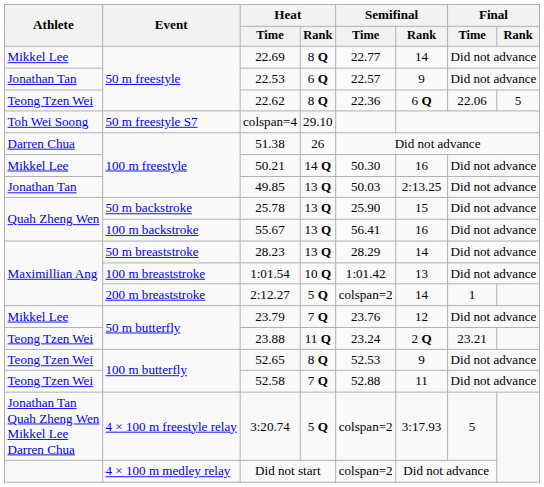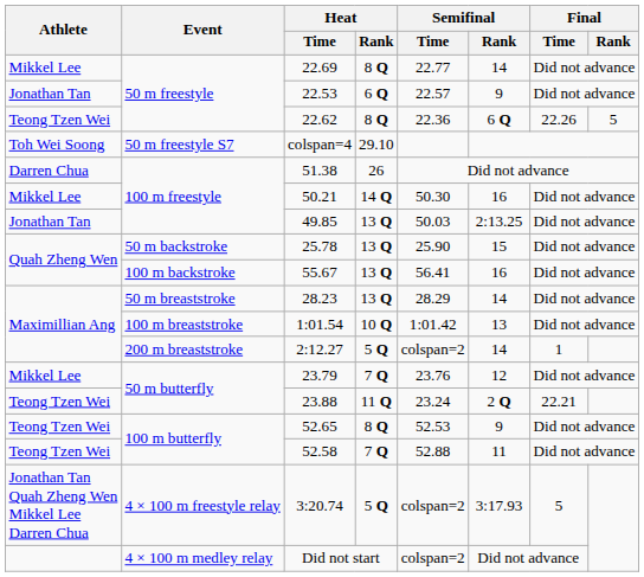22.62 | Final / Time: 22.06 -> 22.26
23.88 | Final / Time: 23.21 -> 22.21
